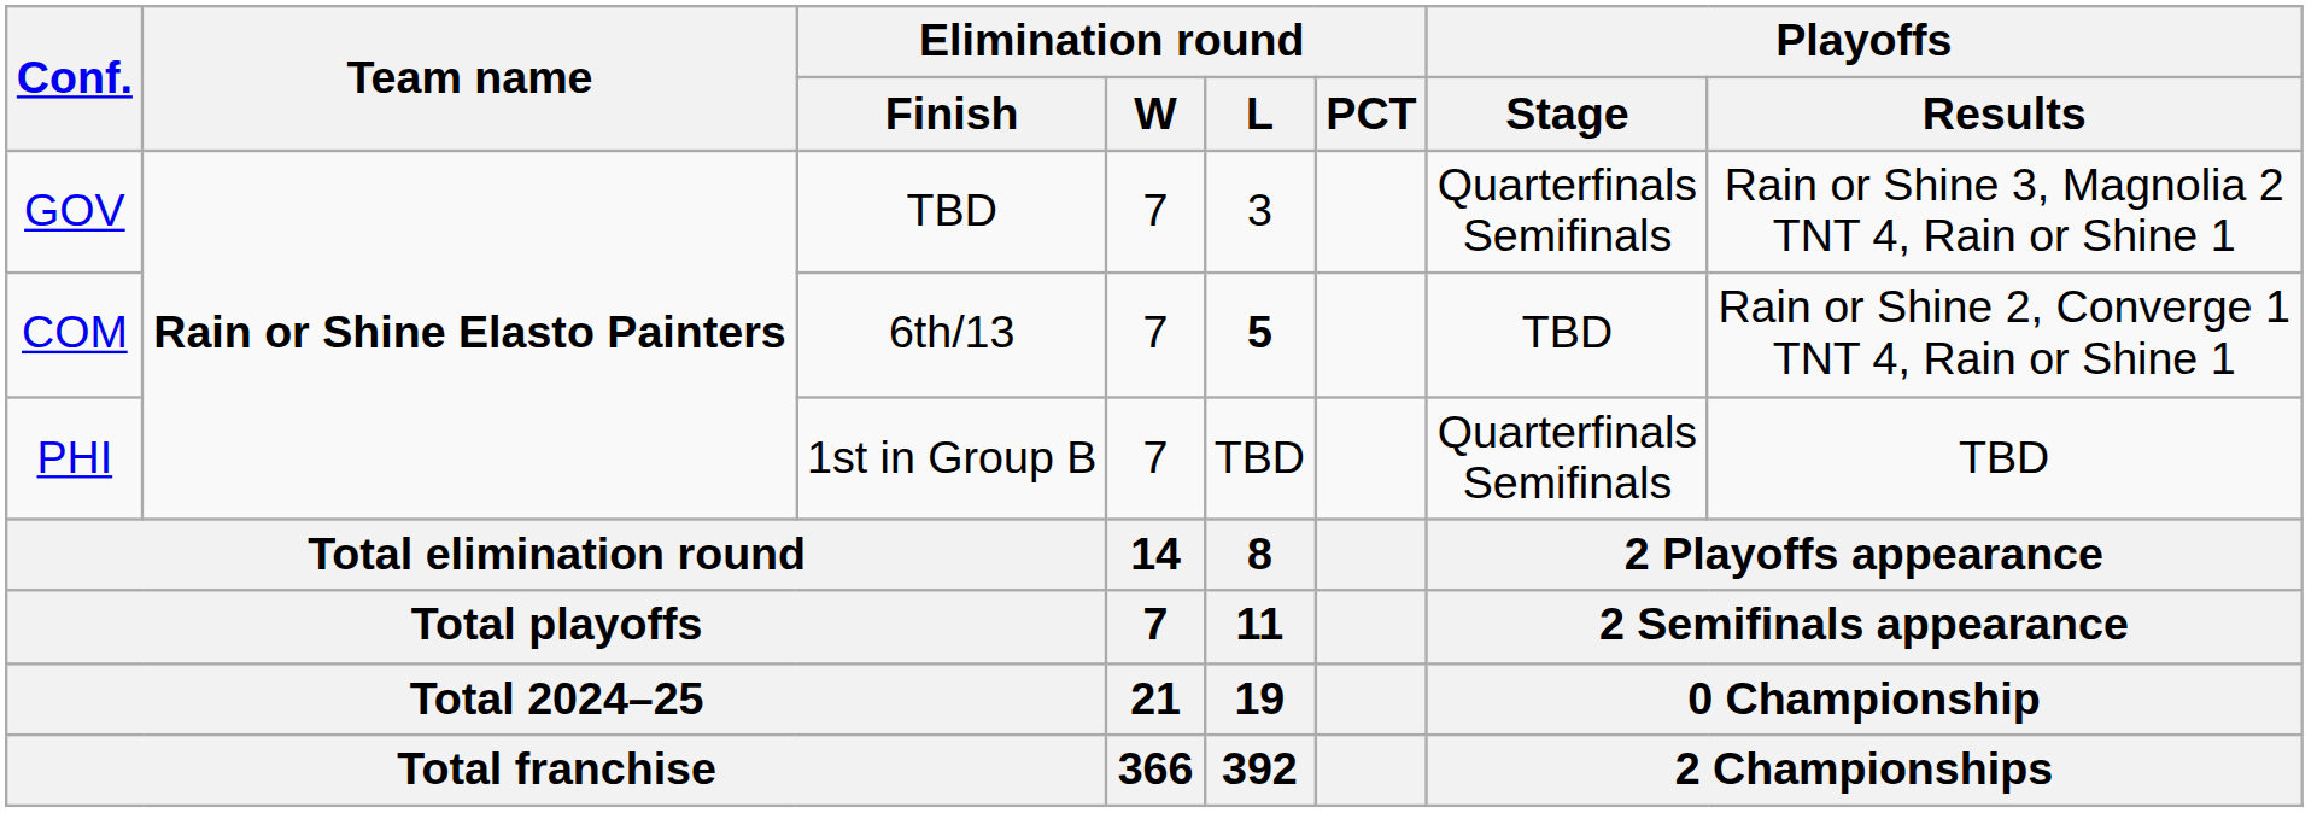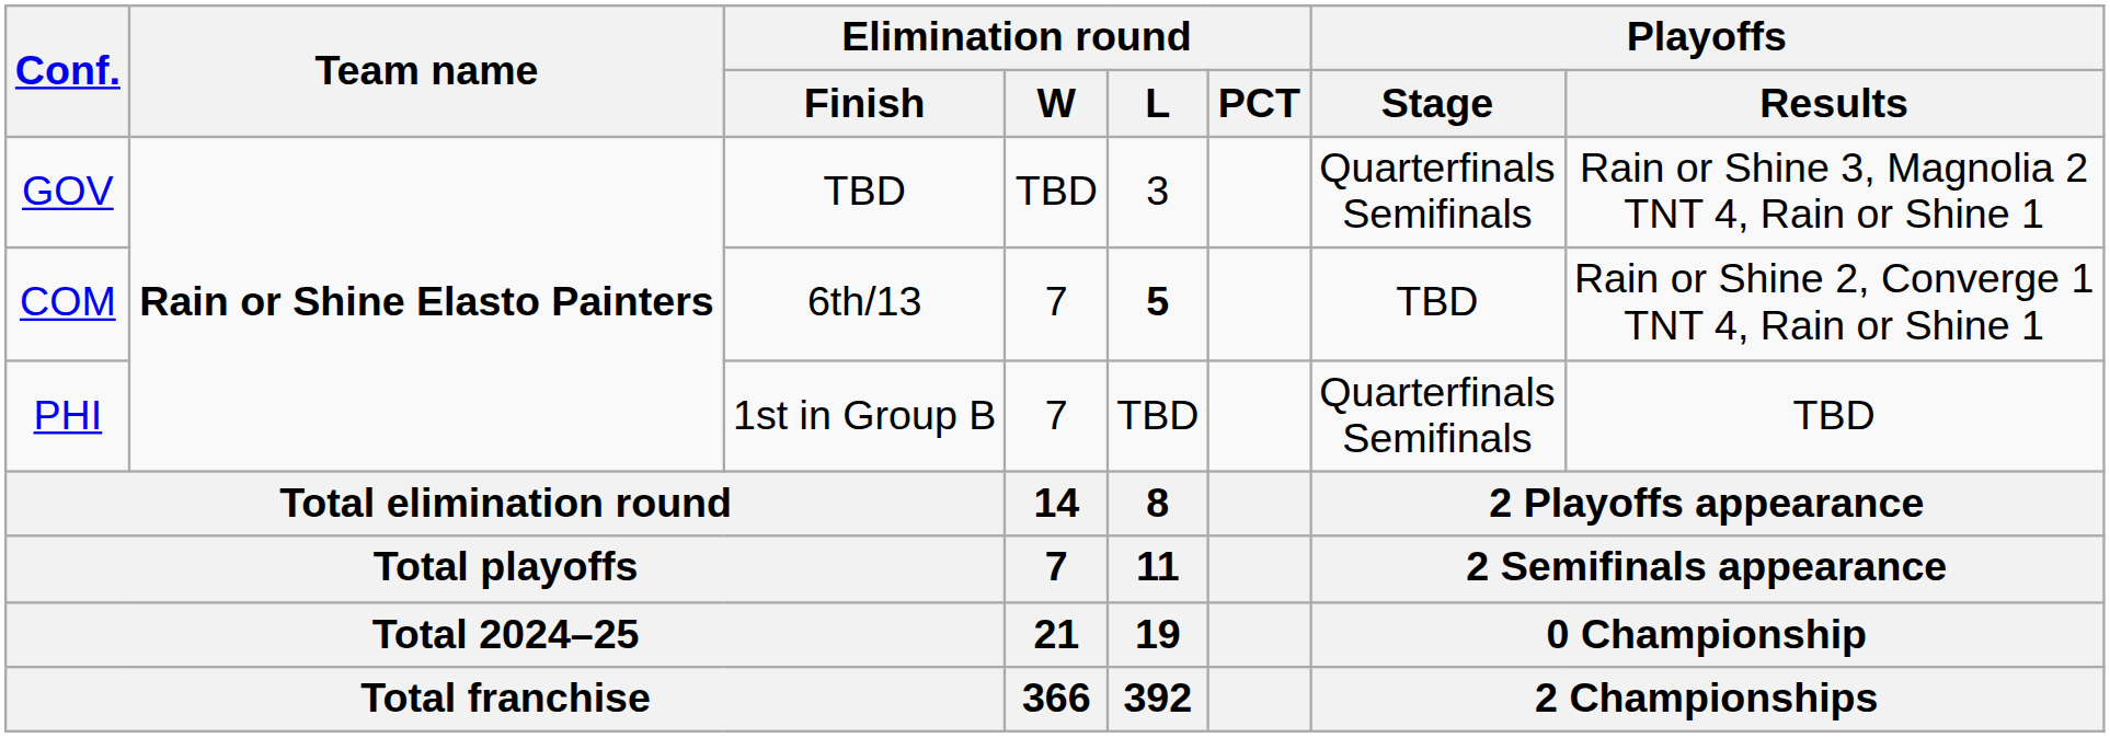GOV | Elimination round / W: 7 -> TBD
